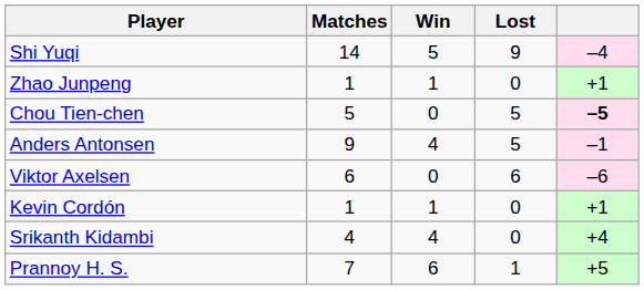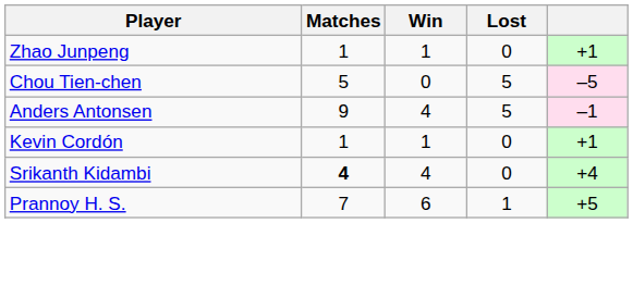- row: Shi Yuqi | 14 | 5 | 9 | –4
Chou Tien-chen | column 5: bold -> normal
- row: Viktor Axelsen | 6 | 0 | 6 | –6
Srikanth Kidambi | Matches: normal -> bold
